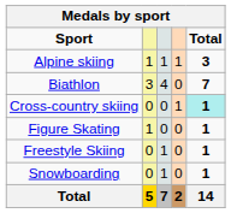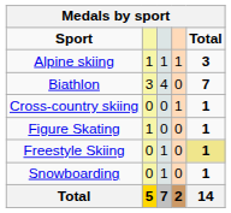Cross-country skiing | Total: paleturquoise background -> no background
Freestyle Skiing | Total: no background -> khaki background
